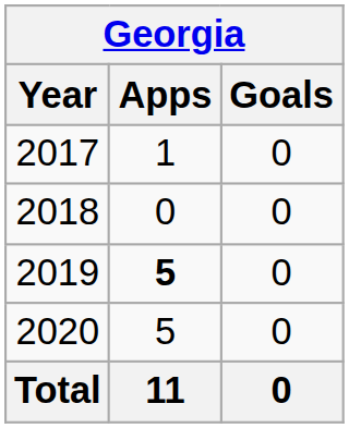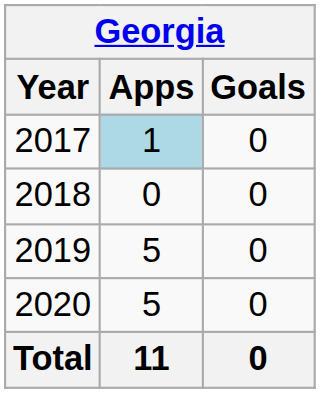2017 | Apps: no background -> lightblue background
2019 | Apps: bold -> normal
